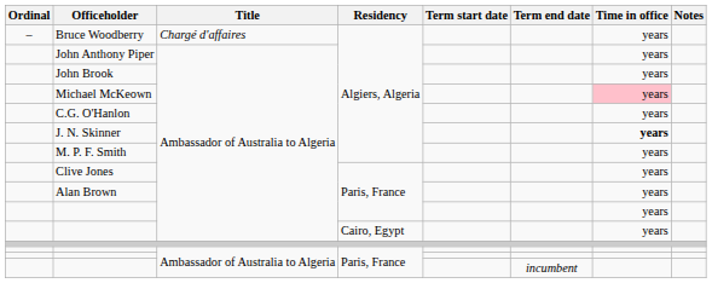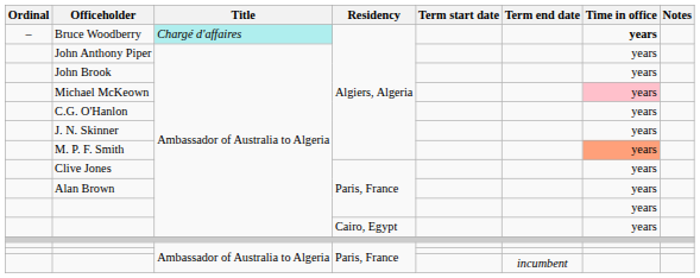Bruce Woodberry | Title: no background -> paleturquoise background
Bruce Woodberry | Time in office: normal -> bold
J. N. Skinner | Time in office: bold -> normal
M. P. F. Smith | Time in office: no background -> lightsalmon background
